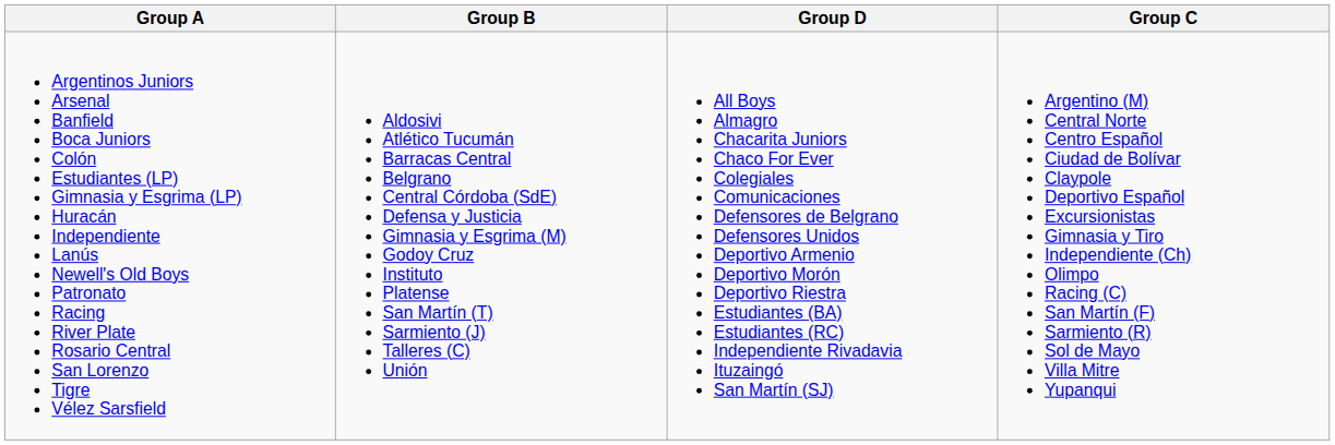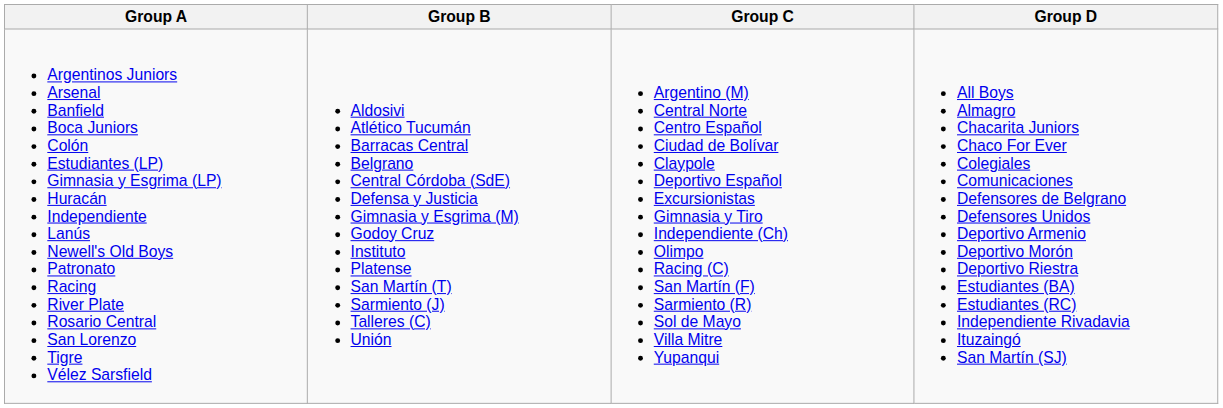columns swapped: Group C <-> Group D
